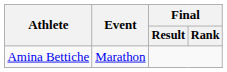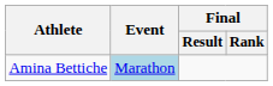Amina Bettiche | Event: no background -> lightblue background
